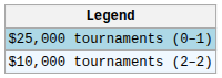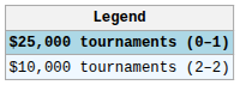row 2 | column 1: normal -> bold
